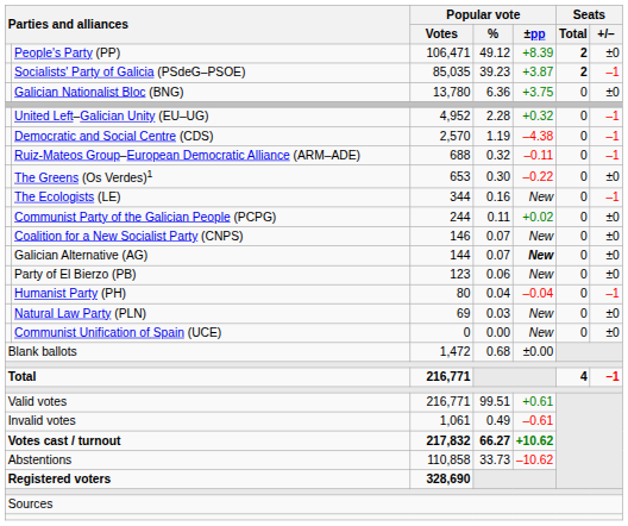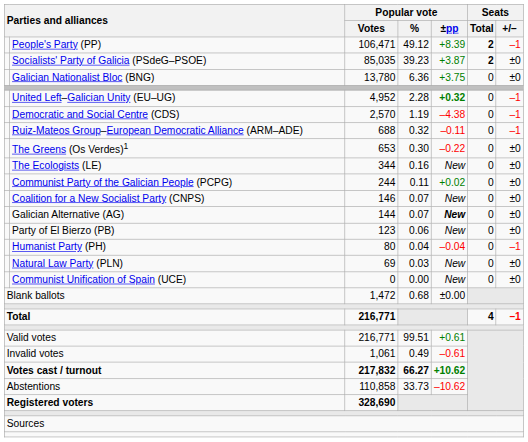People's Party (PP) | Seats / +/−: ±0 -> –1
Socialists' Party of Galicia (PSdeG–PSOE) | Seats / +/−: –1 -> ±0
United Left–Galician Unity (EU–UG) | Popular vote / ±pp: normal -> bold
The Ecologists (LE) | Seats / +/−: –1 -> ±0
